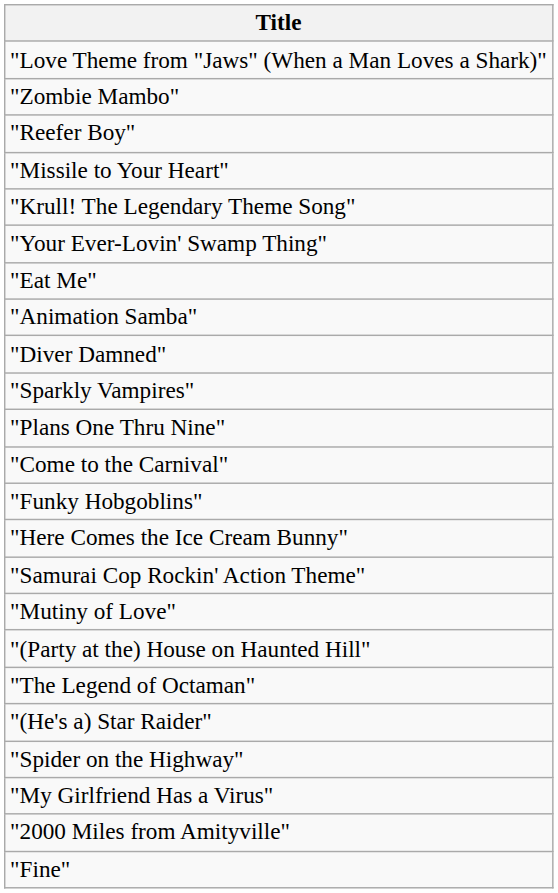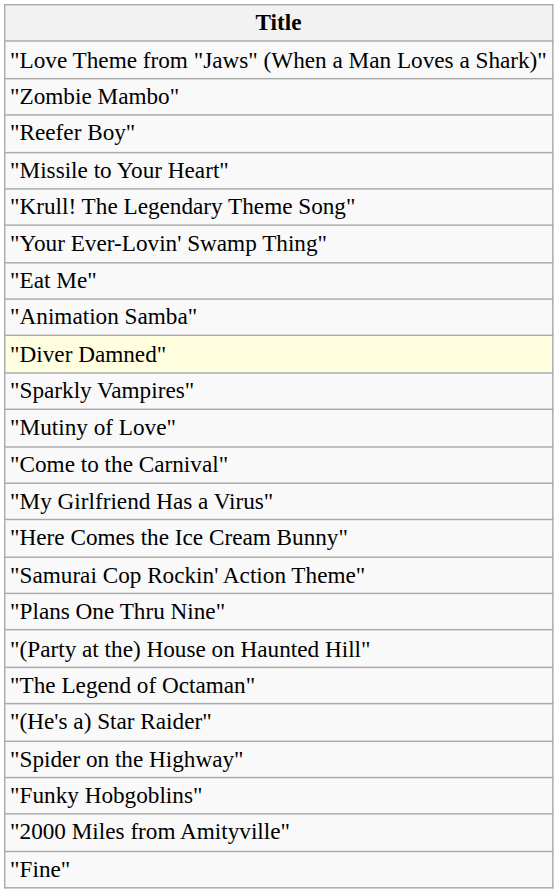row 10 | column 1: no background -> lightyellow background
row 12 | column 1: "Plans One Thru Nine" -> "Mutiny of Love"
row 14 | column 1: "Funky Hobgoblins" -> "My Girlfriend Has a Virus"
row 17 | column 1: "Mutiny of Love" -> "Plans One Thru Nine"
row 22 | column 1: "My Girlfriend Has a Virus" -> "Funky Hobgoblins"
